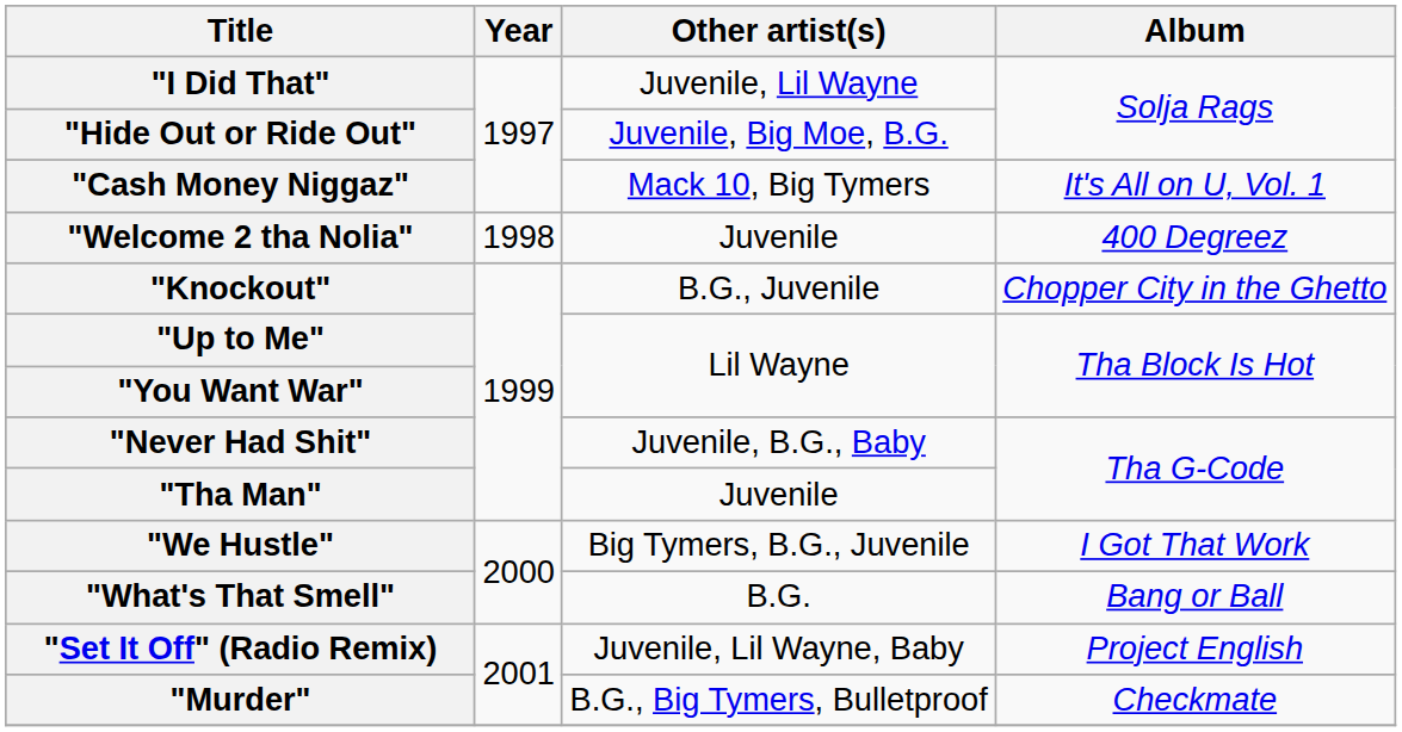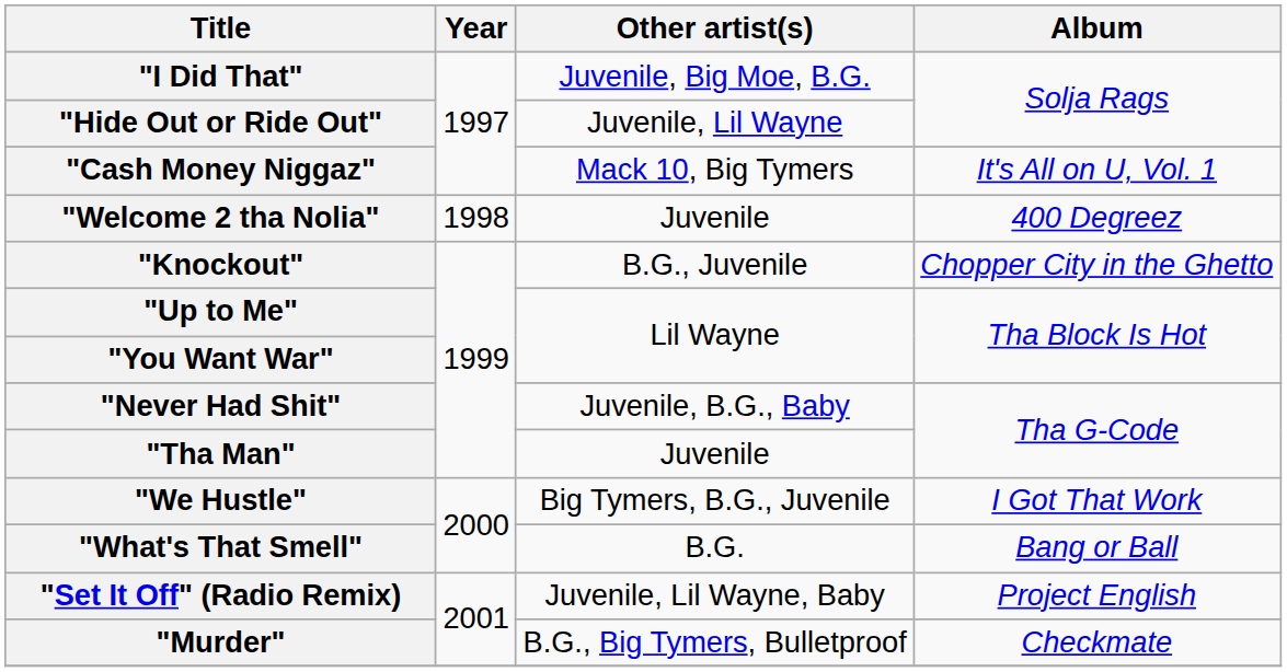"I Did That" | Other artist(s): Juvenile, Lil Wayne -> Juvenile, Big Moe, B.G.
"Hide Out or Ride Out" | Other artist(s): Juvenile, Big Moe, B.G. -> Juvenile, Lil Wayne
